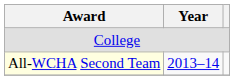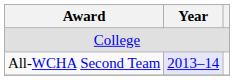All-WCHA Second Team | Award: lightyellow background -> no background
All-WCHA Second Team | Year: no background -> lavender background
